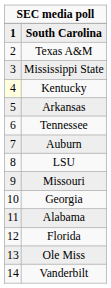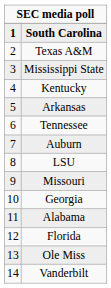Kentucky | column 1: lightyellow background -> no background
